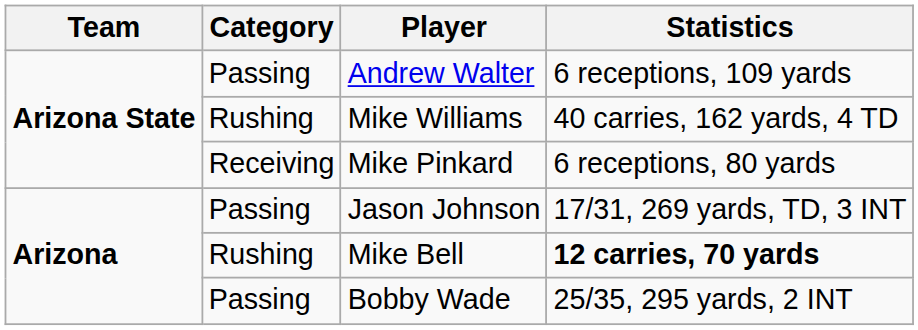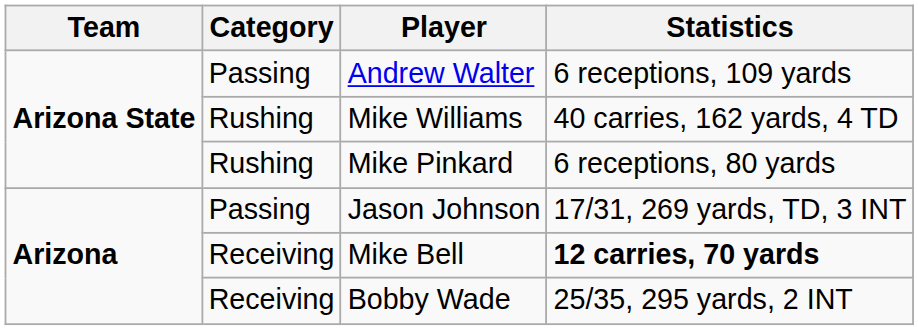Mike Pinkard | Category: Receiving -> Rushing
Mike Bell | Category: Rushing -> Receiving
Bobby Wade | Category: Passing -> Receiving
